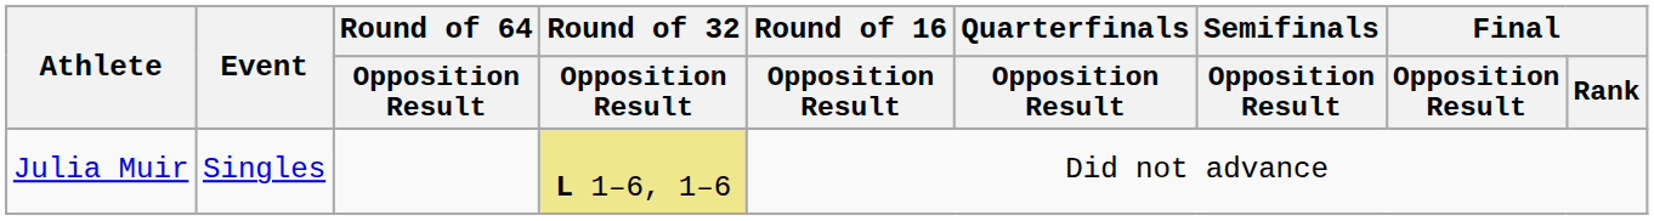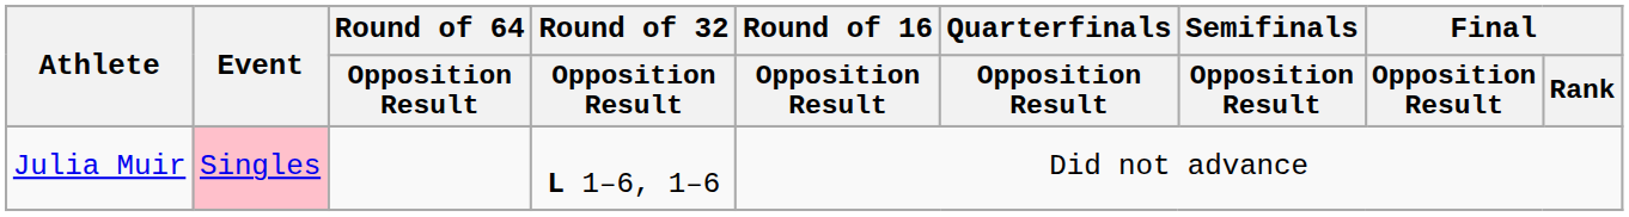Julia Muir | Event: no background -> pink background
Julia Muir | Round of 32 / Opposition Result: khaki background -> no background
